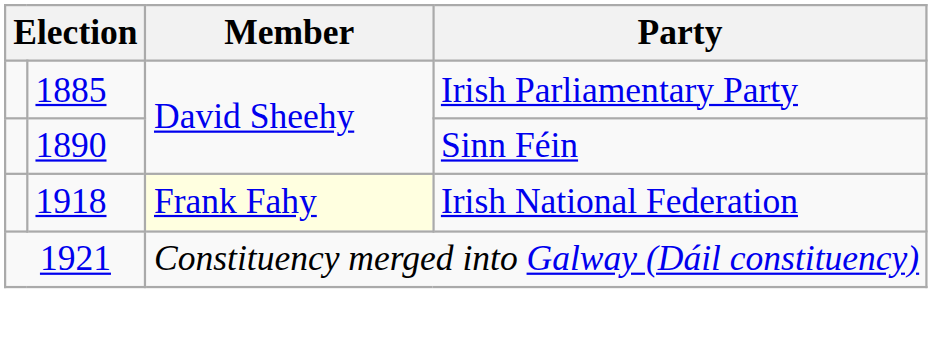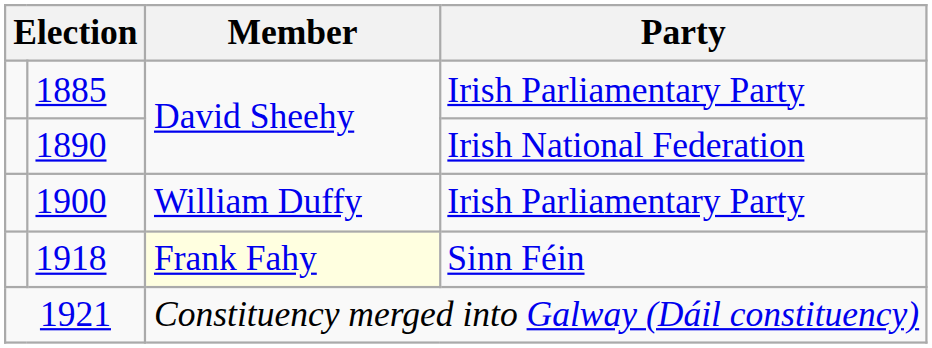1890 | Party: Sinn Féin -> Irish National Federation
+ row: 1900 | William Duffy | Irish Parliamentary Party
1918 | Party: Irish National Federation -> Sinn Féin
